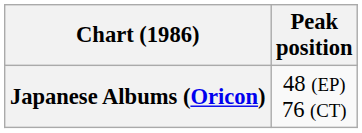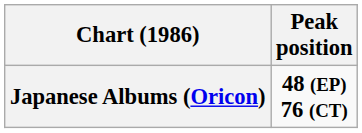Japanese Albums (Oricon) | Peak position: normal -> bold
